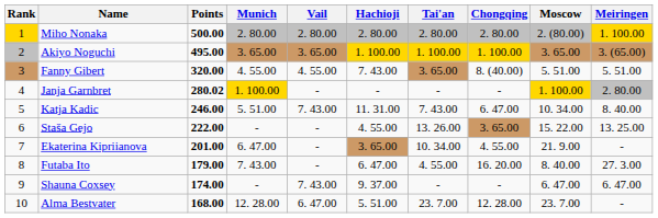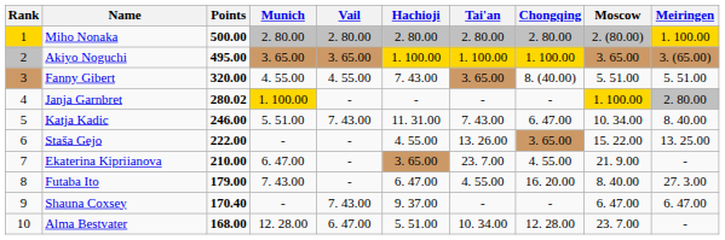Ekaterina Kipriianova | Points: 201.00 -> 210.00
Ekaterina Kipriianova | Tai'an: 10. 34.00 -> 23. 7.00
Shauna Coxsey | Points: 174.00 -> 170.40
Alma Bestvater | Tai'an: 23. 7.00 -> 10. 34.00
